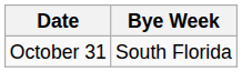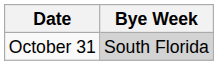October 31 | Bye Week: no background -> lightgrey background
